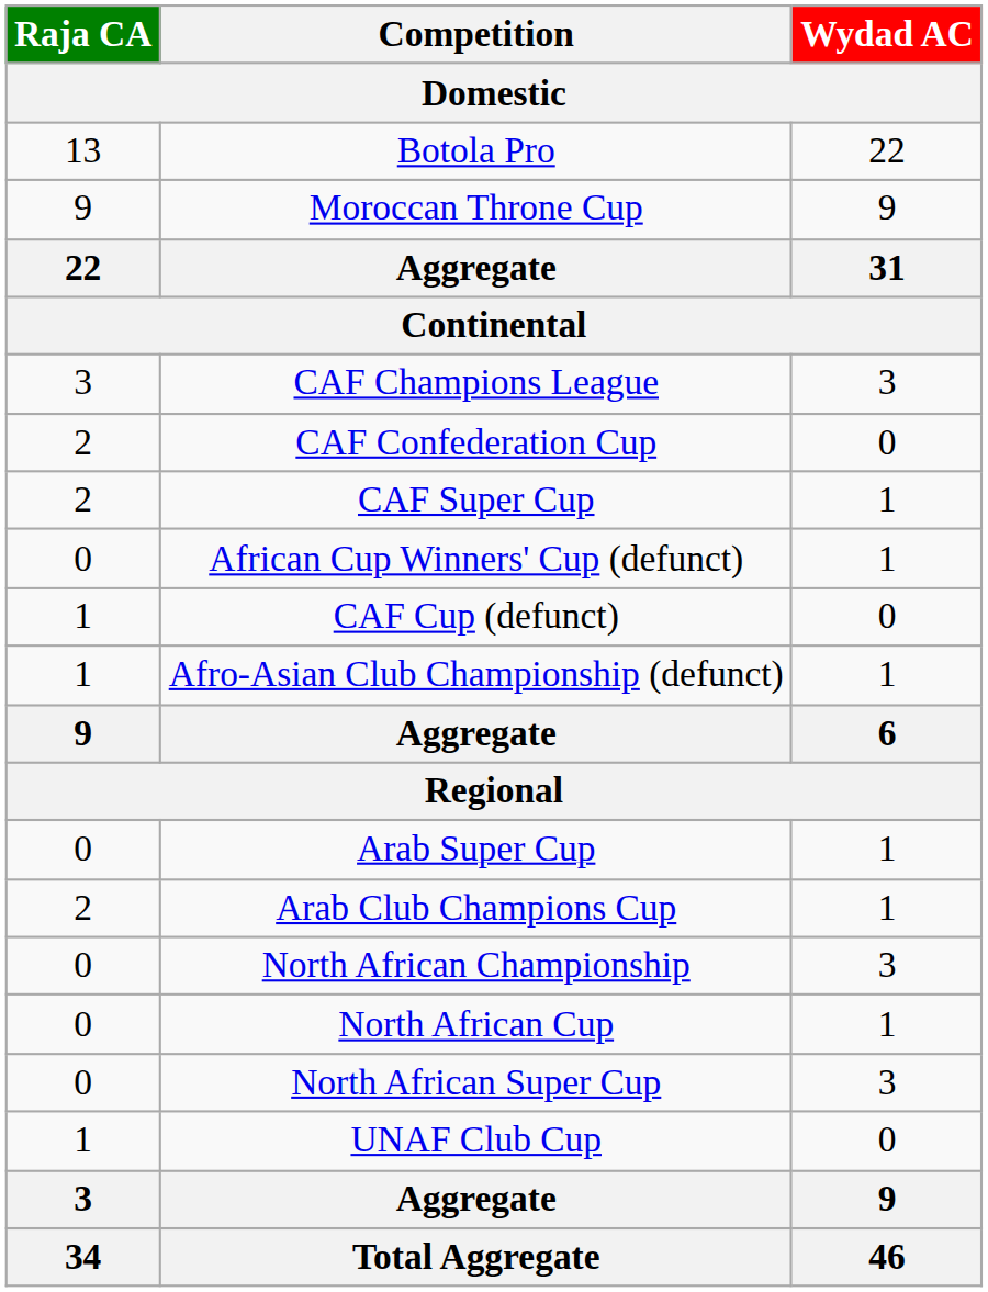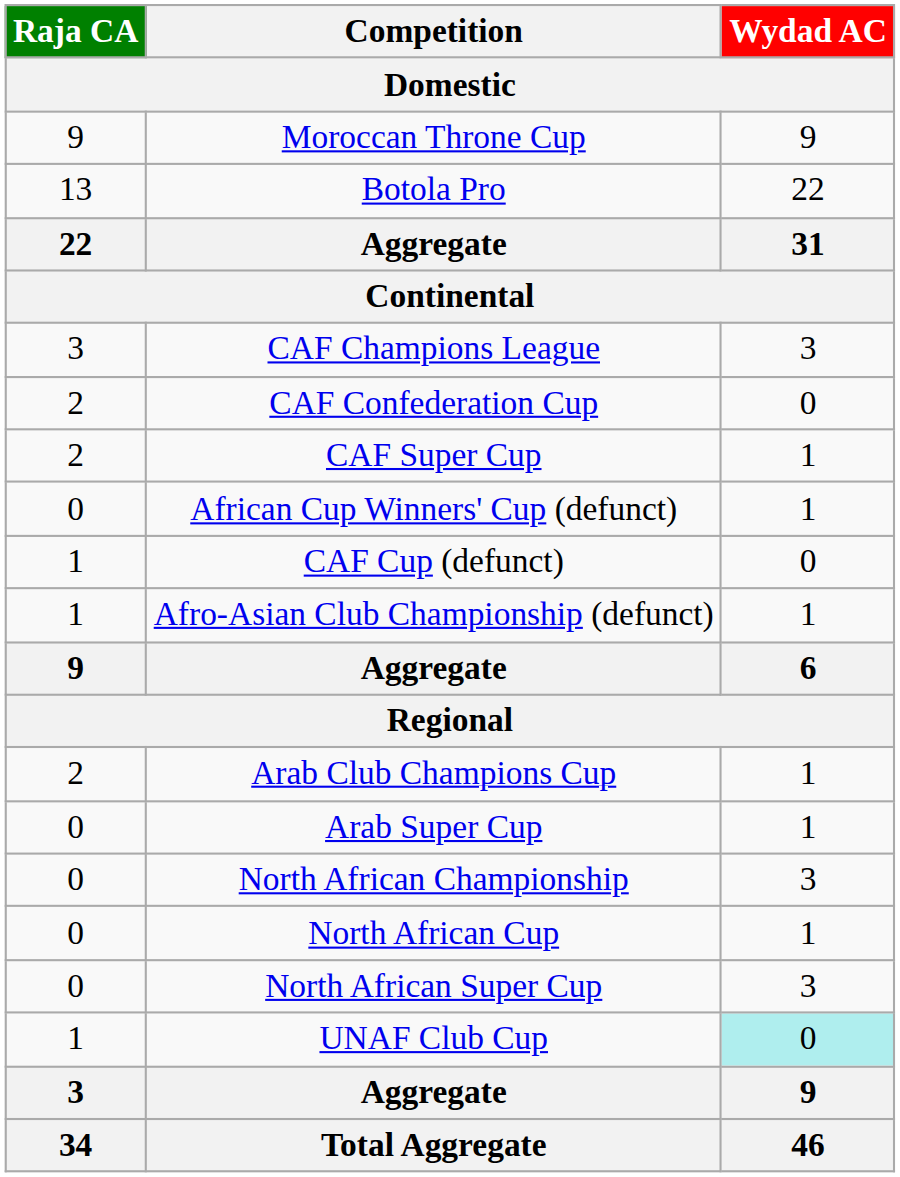rows swapped: Botola Pro <-> Moroccan Throne Cup
rows swapped: Arab Club Champions Cup <-> Arab Super Cup
UNAF Club Cup | Wydad AC: no background -> paleturquoise background
